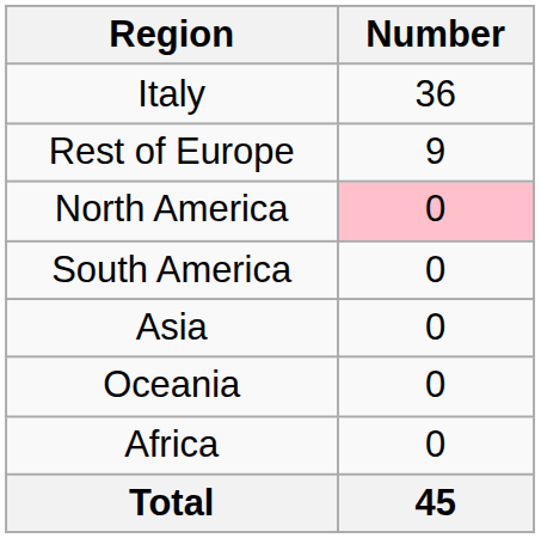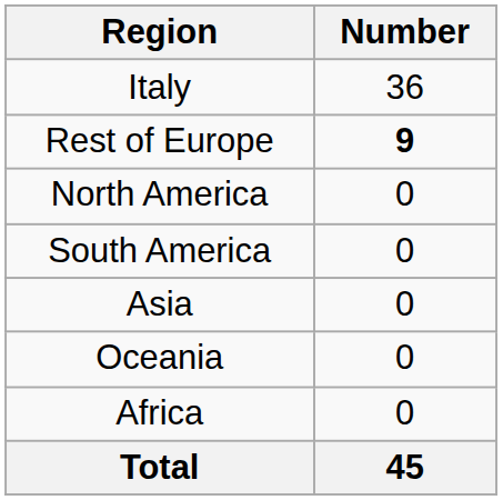Rest of Europe | Number: normal -> bold
North America | Number: pink background -> no background
